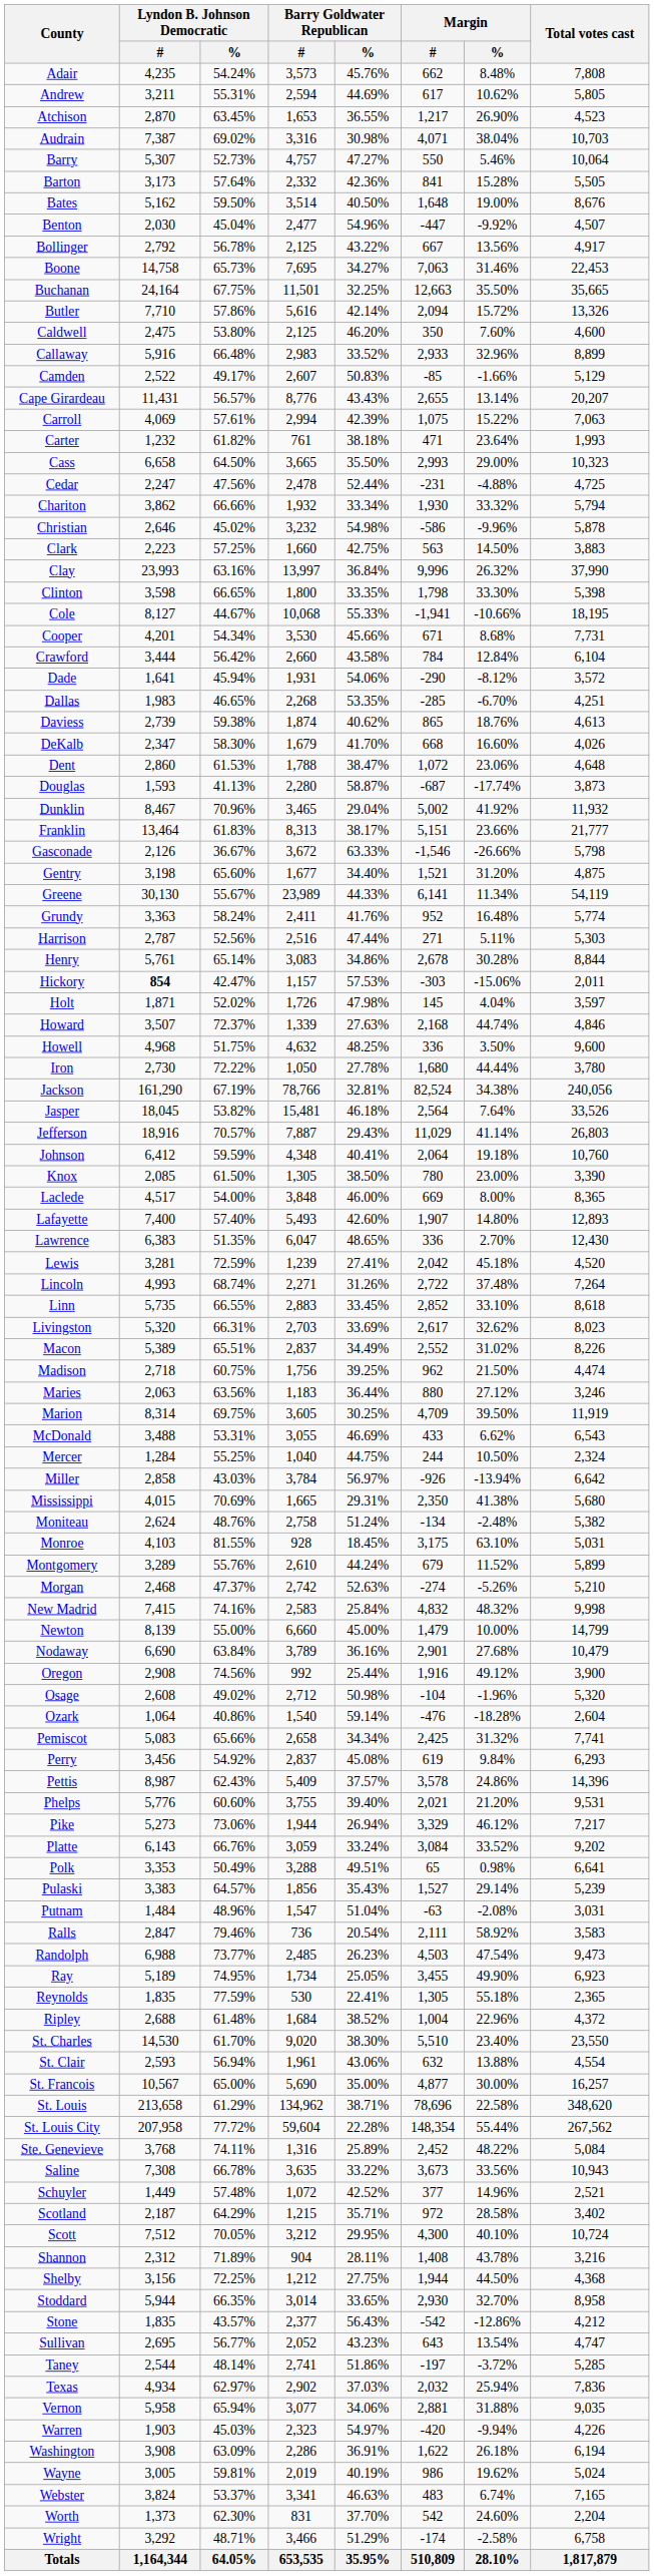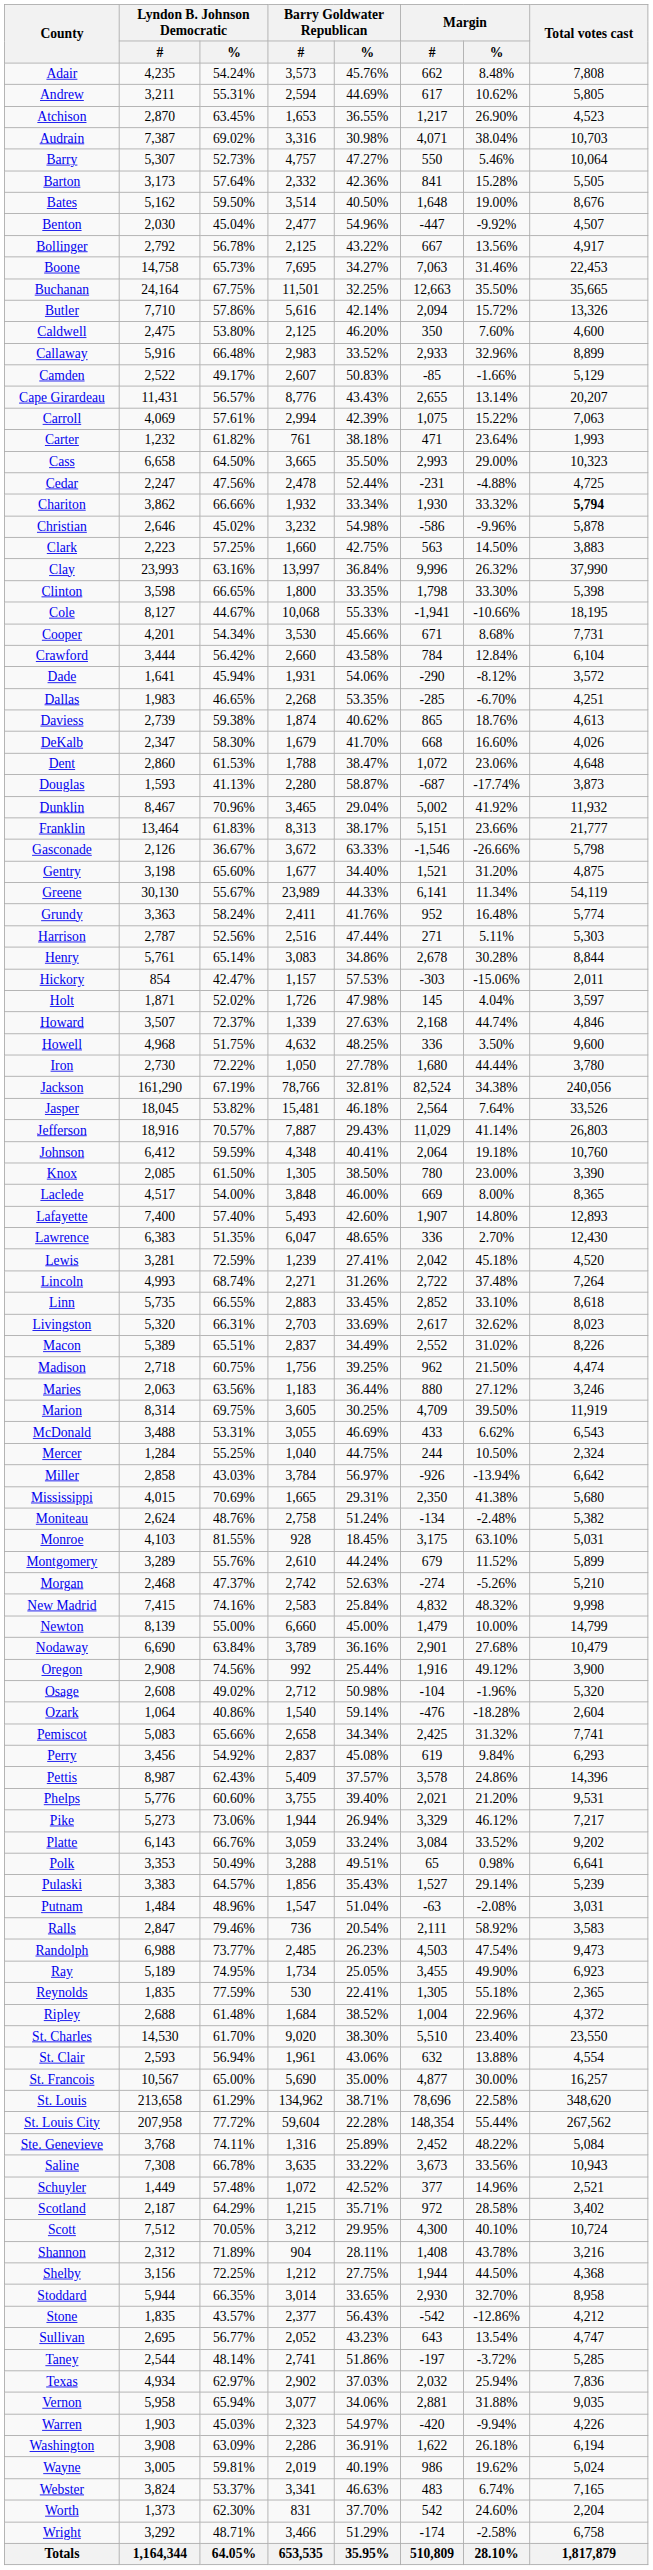Chariton | Total votes cast: normal -> bold
Hickory | Lyndon B. Johnson Democratic / #: bold -> normal
